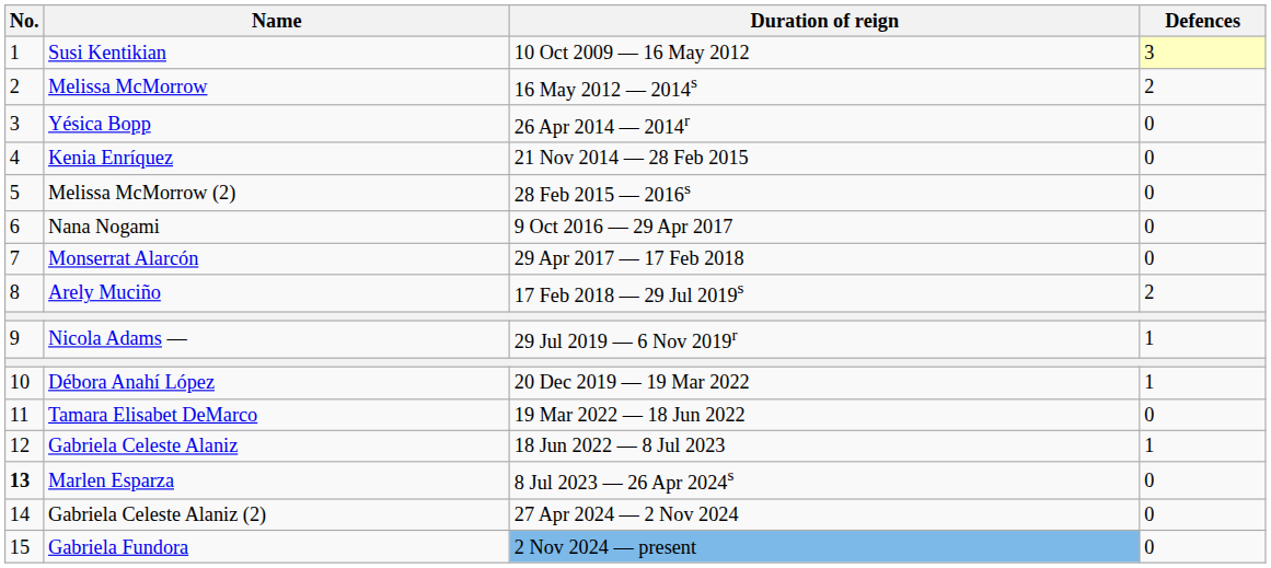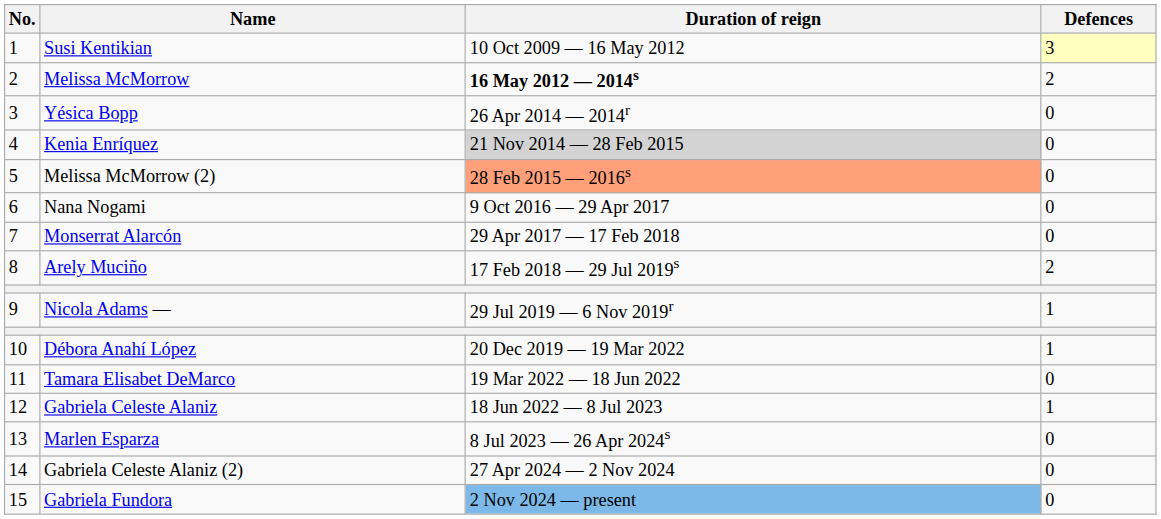Melissa McMorrow | Duration of reign: normal -> bold
Kenia Enríquez | Duration of reign: no background -> lightgrey background
Melissa McMorrow (2) | Duration of reign: no background -> lightsalmon background
Marlen Esparza | No.: bold -> normal
